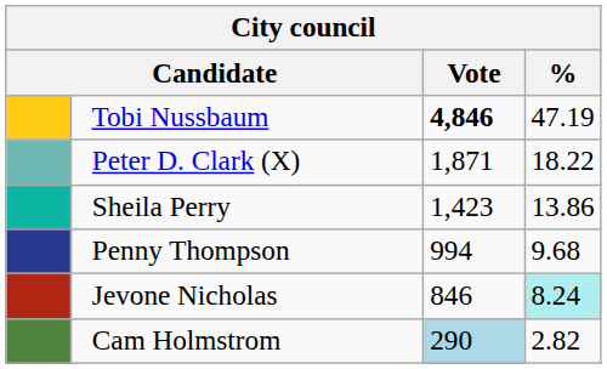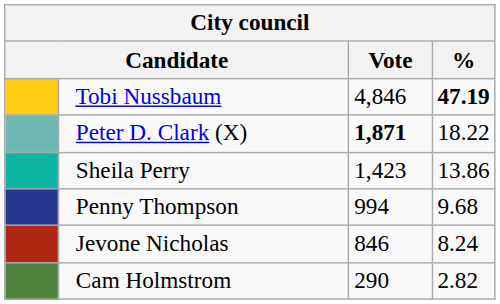Tobi Nussbaum | Vote: bold -> normal
Tobi Nussbaum | %: normal -> bold
Peter D. Clark (X) | Vote: normal -> bold
Jevone Nicholas | %: paleturquoise background -> no background
Cam Holmstrom | Vote: lightblue background -> no background
